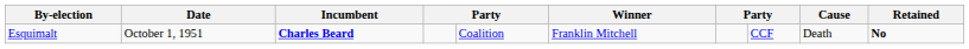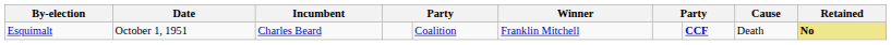Esquimalt | Incumbent: bold -> normal
Esquimalt | column 8: normal -> bold
Esquimalt | Retained: no background -> khaki background
